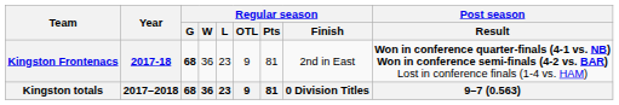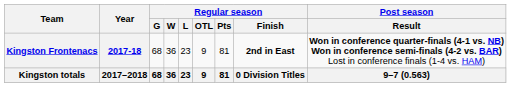Kingston Frontenacs | Regular season / G: bold -> normal
Kingston Frontenacs | Regular season / Finish: normal -> bold
